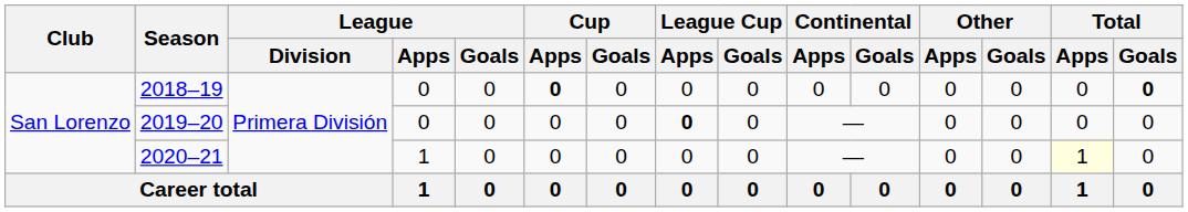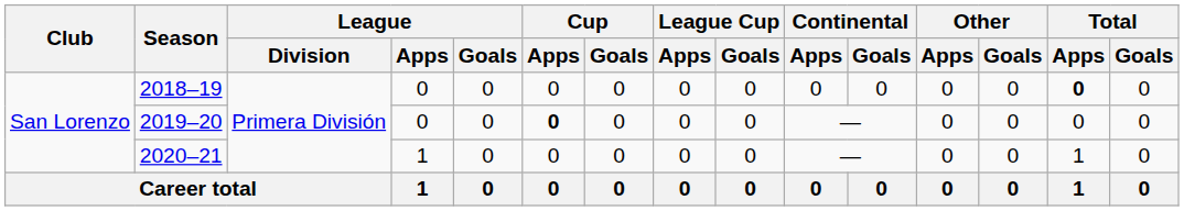2018–19 | Cup / Apps: bold -> normal
2018–19 | Total / Apps: normal -> bold
2018–19 | Total / Goals: bold -> normal
2019–20 | Cup / Apps: normal -> bold
2019–20 | League Cup / Apps: bold -> normal
2020–21 | Total / Apps: lightyellow background -> no background
